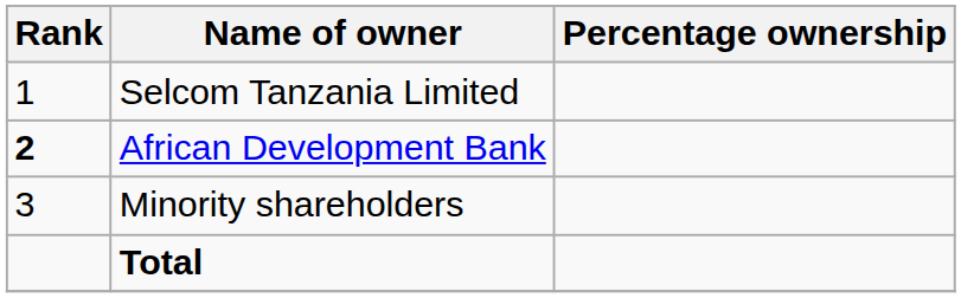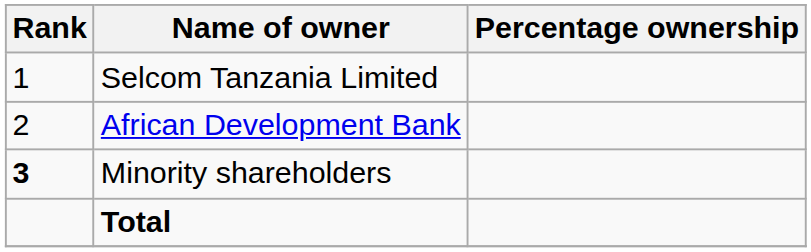African Development Bank | Rank: bold -> normal
Minority shareholders | Rank: normal -> bold
